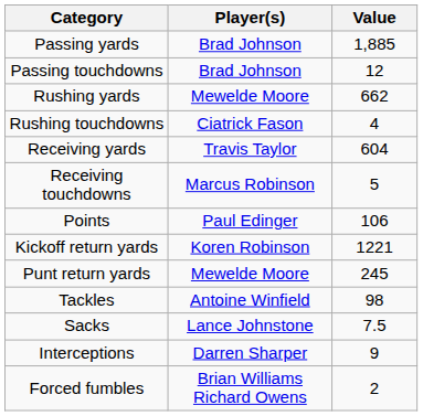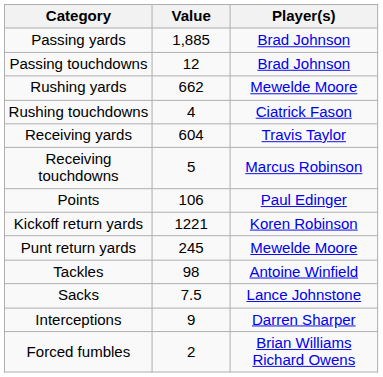columns swapped: Player(s) <-> Value
